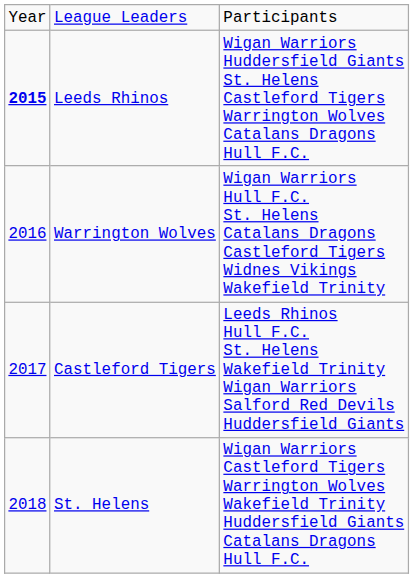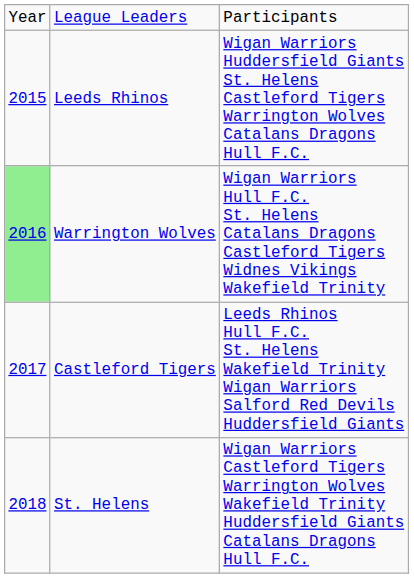Leeds Rhinos | column 1: bold -> normal
Warrington Wolves | column 1: no background -> lightgreen background
